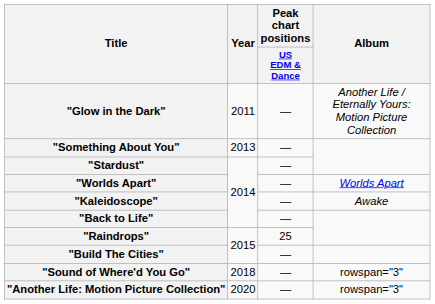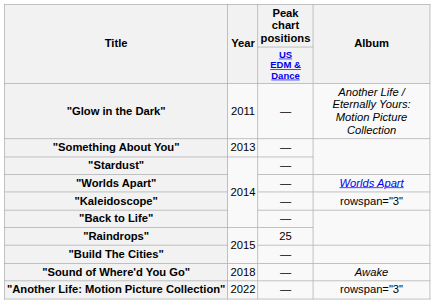"Kaleidoscope" | Album: Awake -> rowspan="3"
"Sound of Where'd You Go" | Album: rowspan="3" -> Awake
"Another Life: Motion Picture Collection" | Year: 2020 -> 2022
